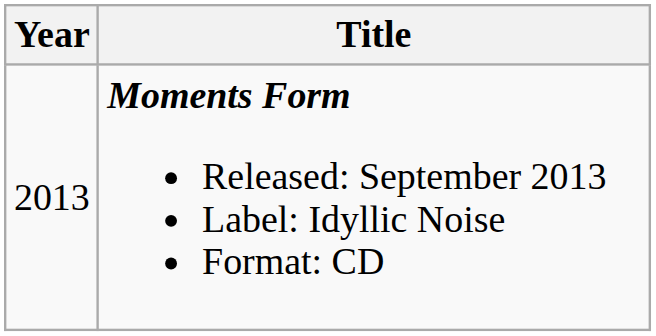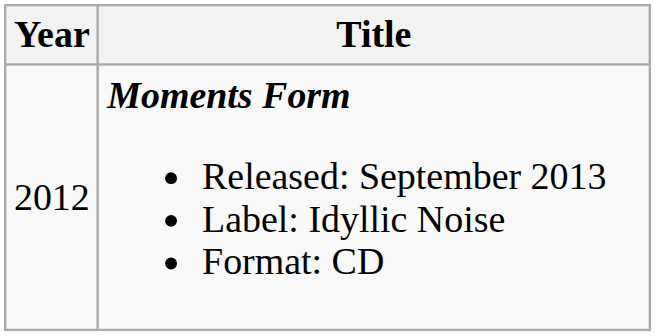row 2 | Year: 2013 -> 2012
